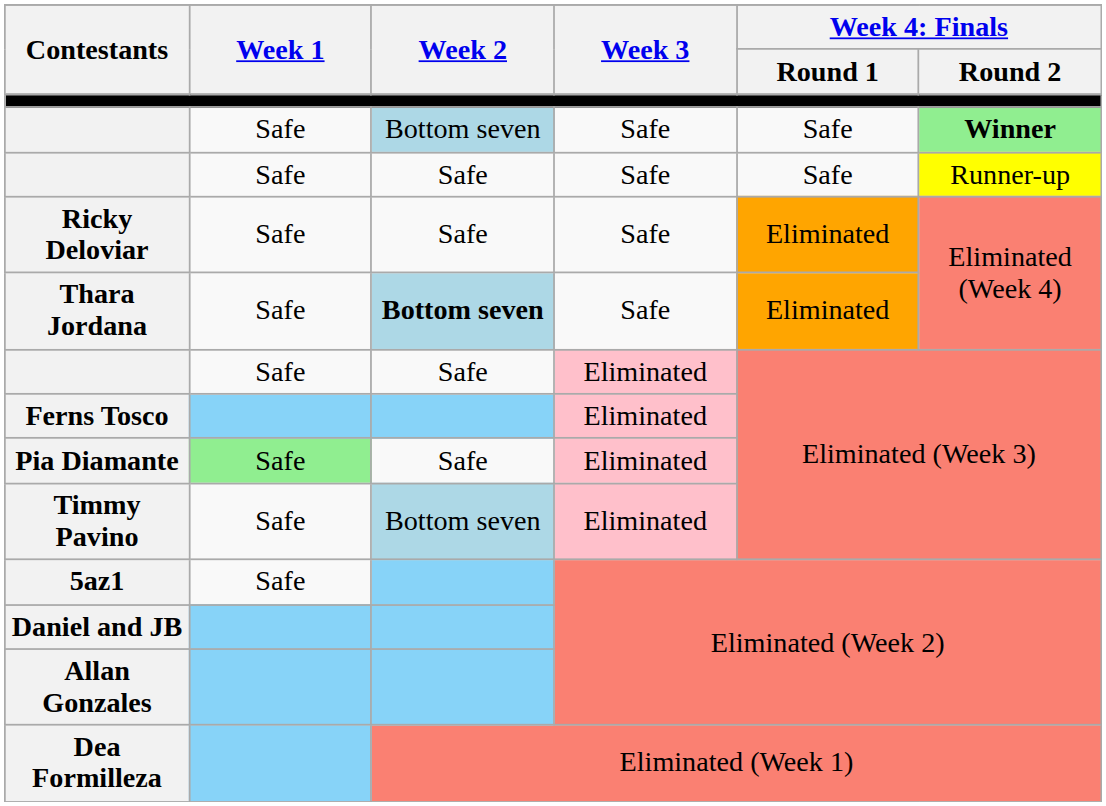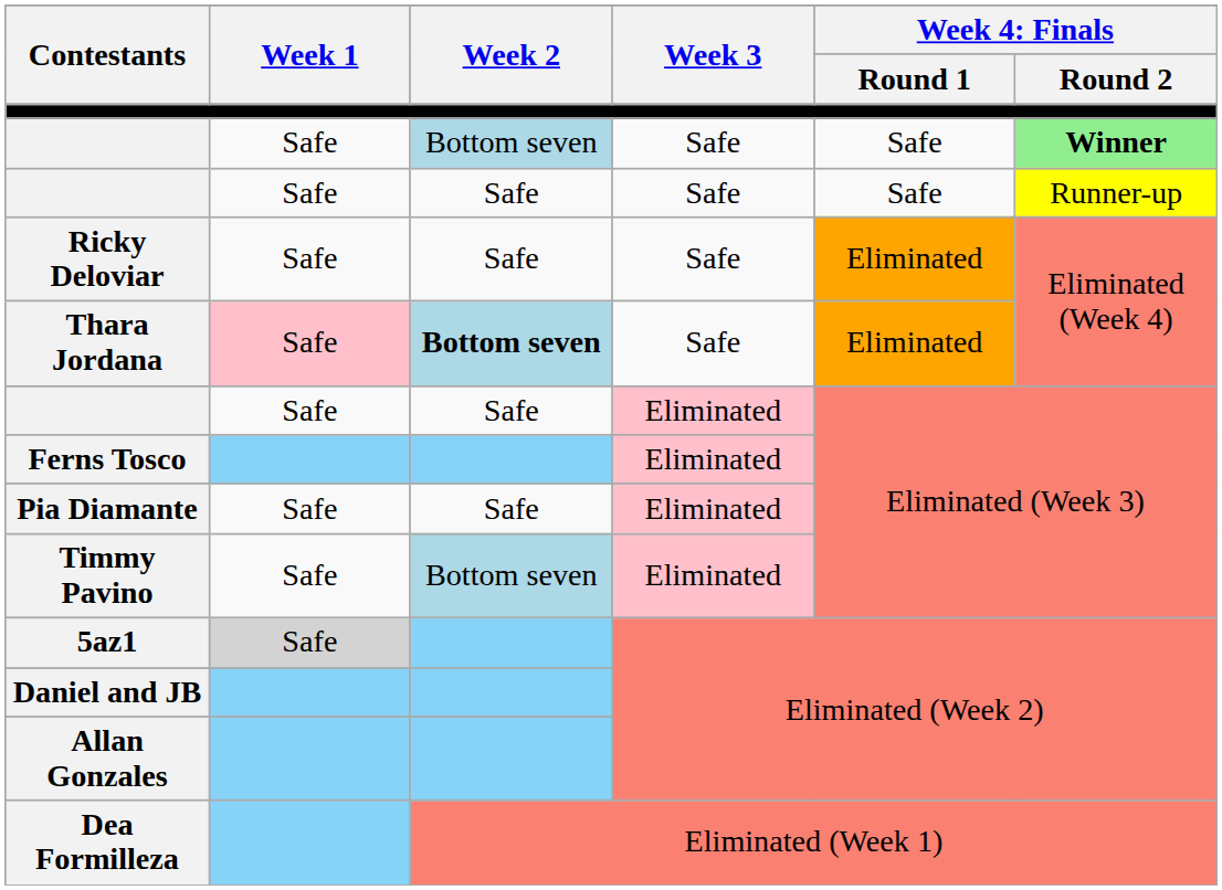Thara Jordana | Week 1: no background -> pink background
Pia Diamante | Week 1: lightgreen background -> no background
5az1 | Week 1: no background -> lightgrey background
